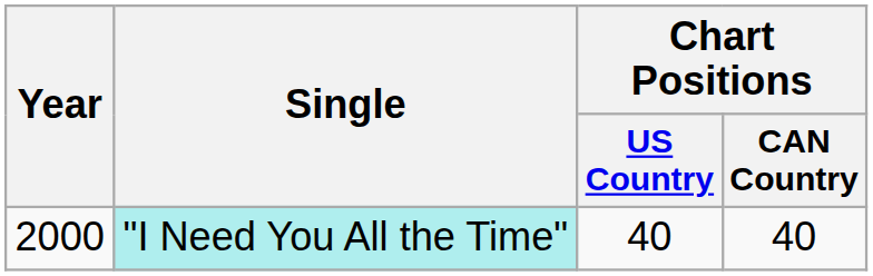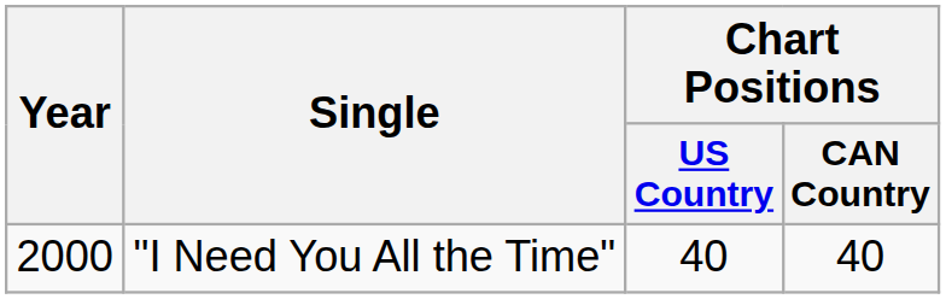row 3 | Single: paleturquoise background -> no background
